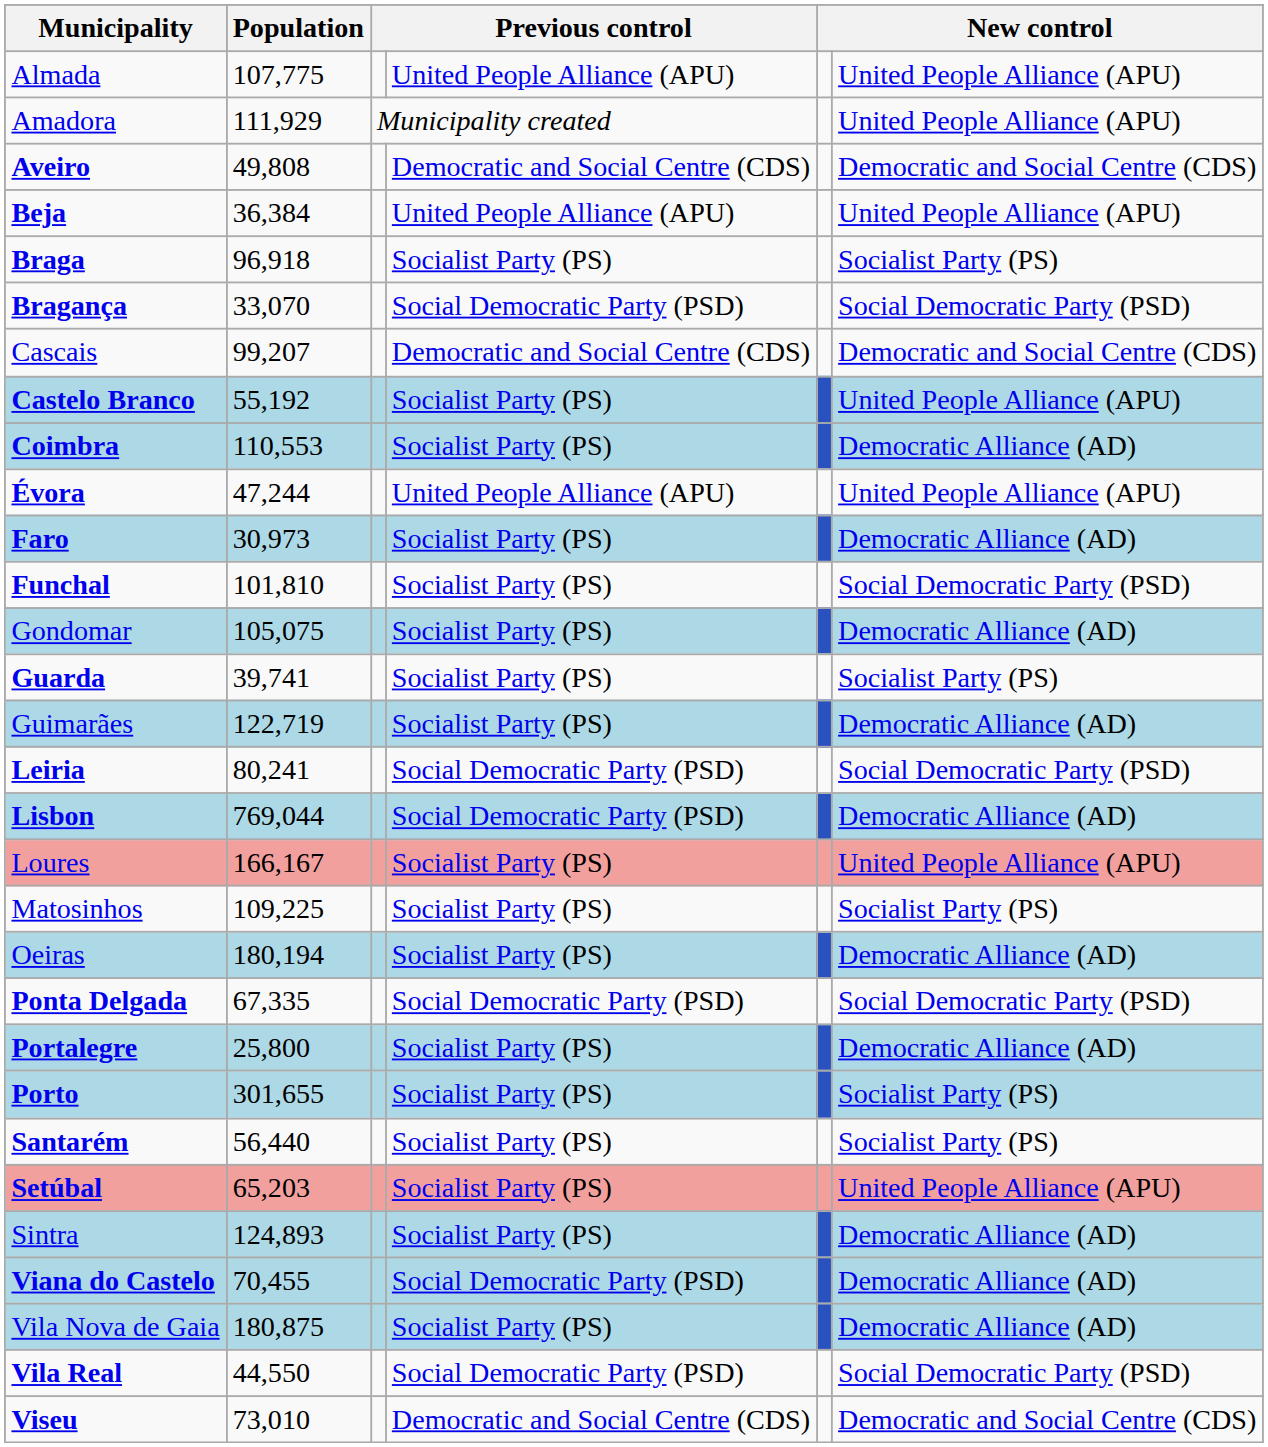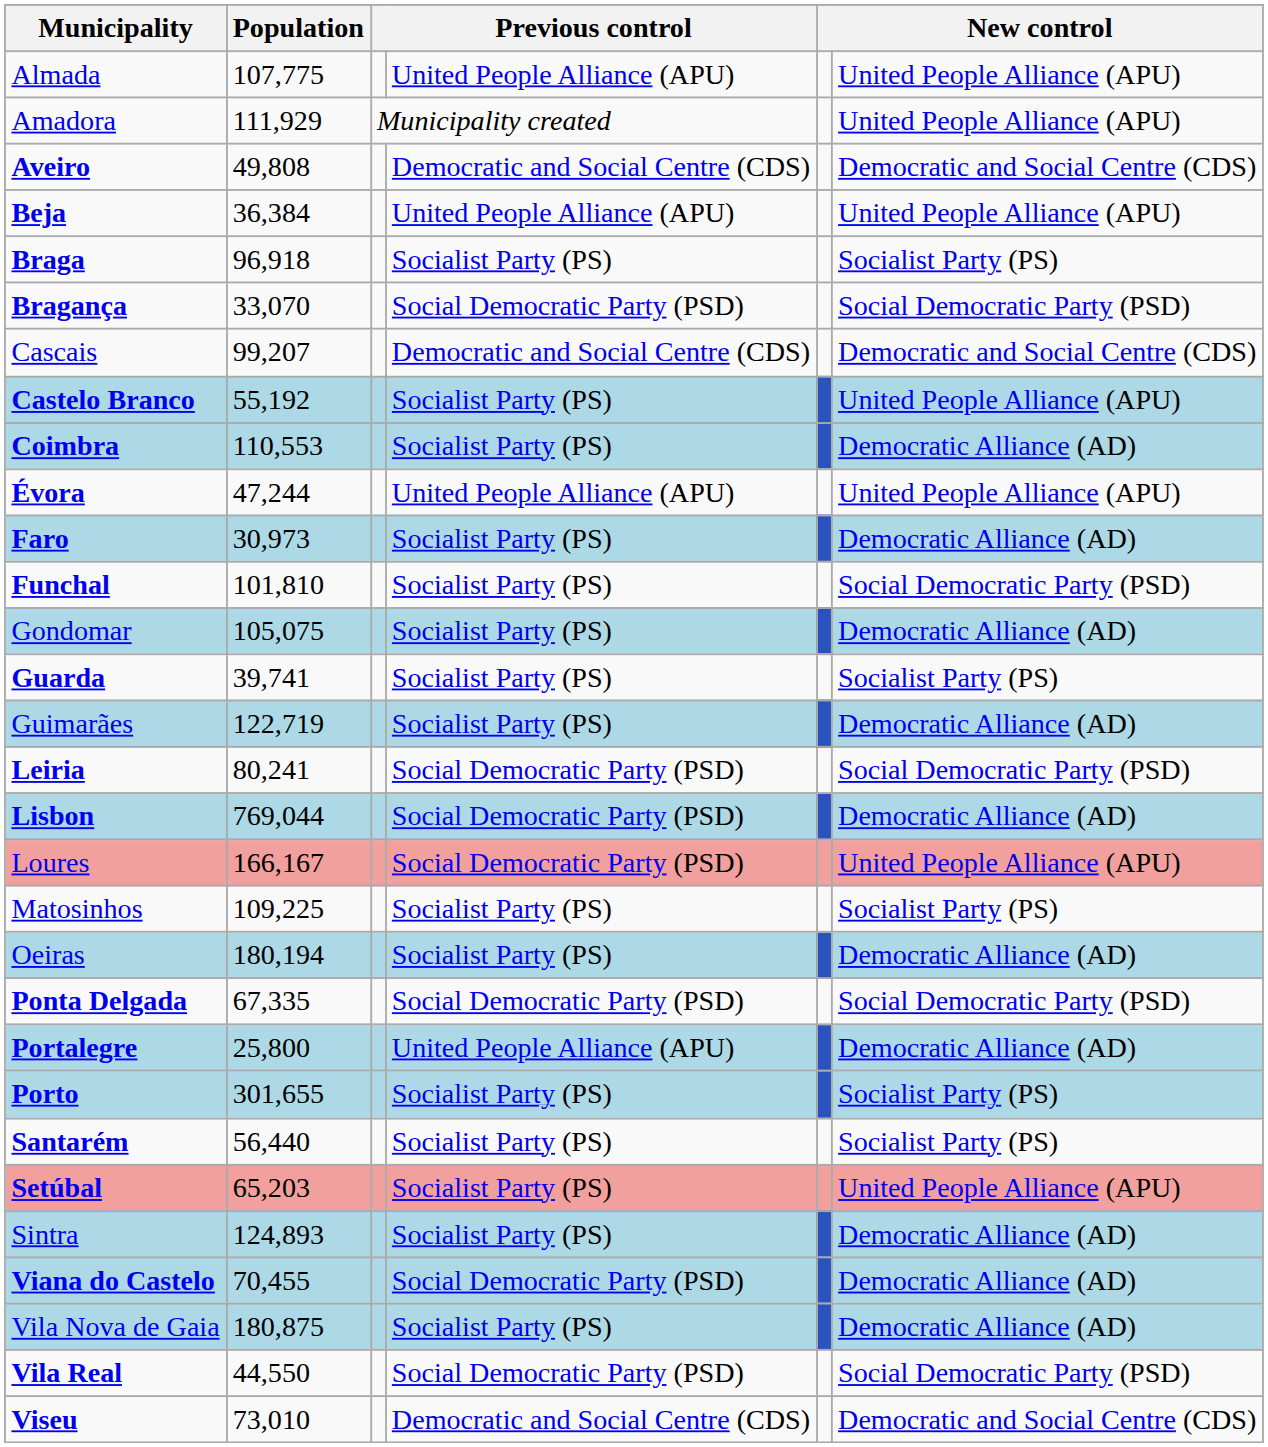Loures | column 4: Socialist Party (PS) -> Social Democratic Party (PSD)
Portalegre | column 4: Socialist Party (PS) -> United People Alliance (APU)
